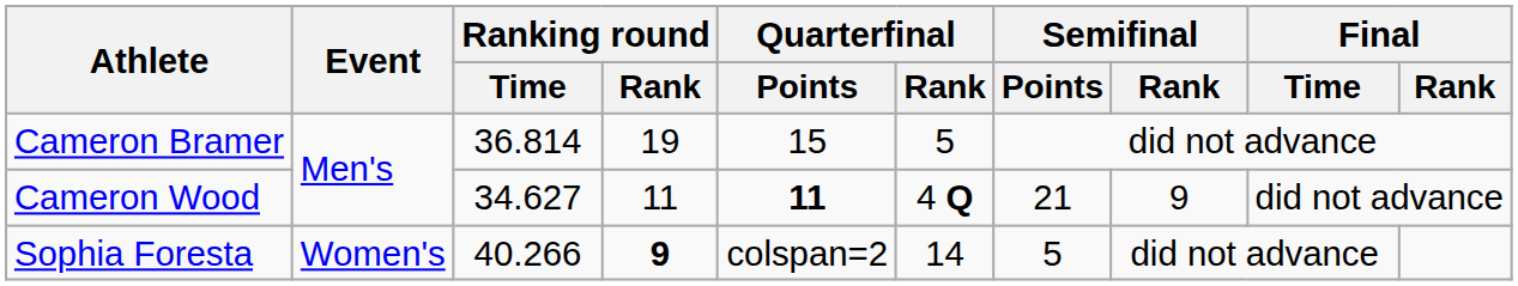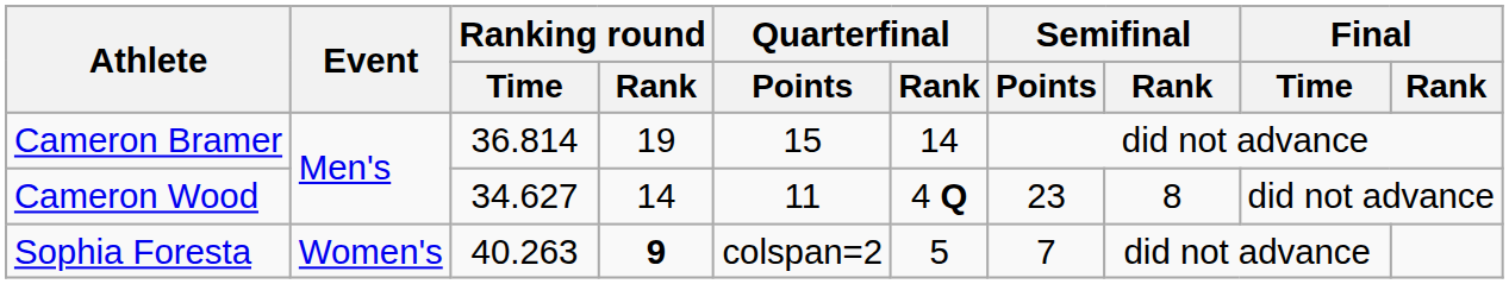Cameron Bramer | Quarterfinal / Rank: 5 -> 14
Cameron Wood | Ranking round / Rank: 11 -> 14
Cameron Wood | Quarterfinal / Points: bold -> normal
Cameron Wood | Semifinal / Points: 21 -> 23
Cameron Wood | Semifinal / Rank: 9 -> 8
Sophia Foresta | Ranking round / Time: 40.266 -> 40.263
Sophia Foresta | Quarterfinal / Rank: 14 -> 5
Sophia Foresta | Semifinal / Points: 5 -> 7
